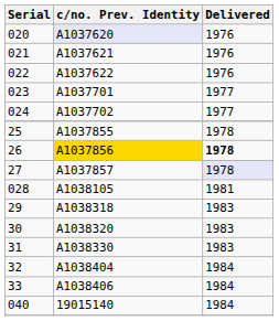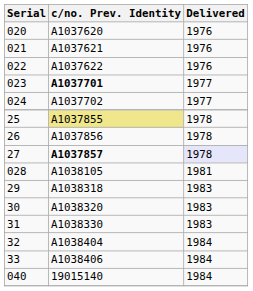020 | c/no. Prev. Identity: lavender background -> no background
023 | c/no. Prev. Identity: normal -> bold
25 | c/no. Prev. Identity: no background -> khaki background
26 | c/no. Prev. Identity: gold background -> no background
26 | Delivered: bold -> normal
27 | c/no. Prev. Identity: normal -> bold
